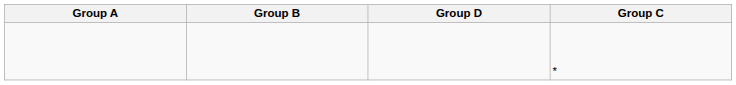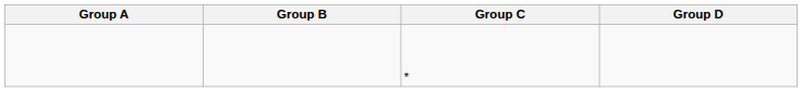columns swapped: Group C <-> Group D
